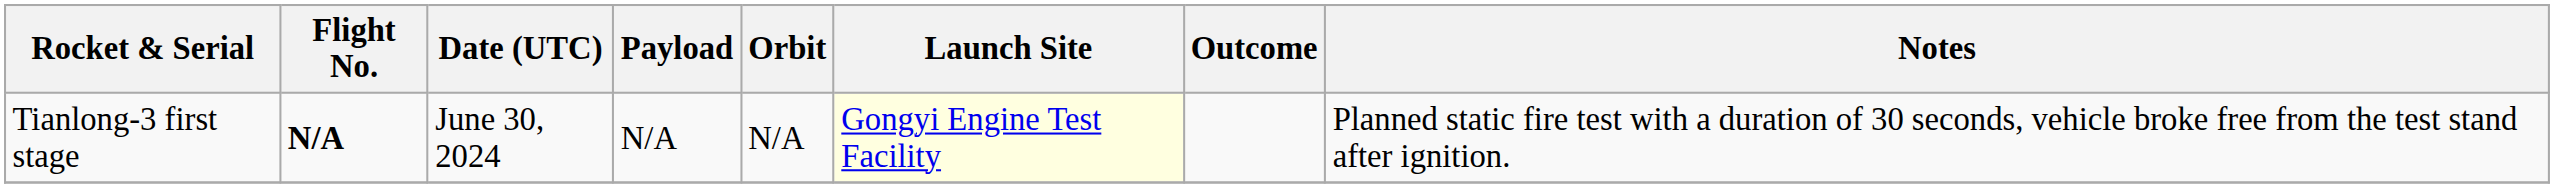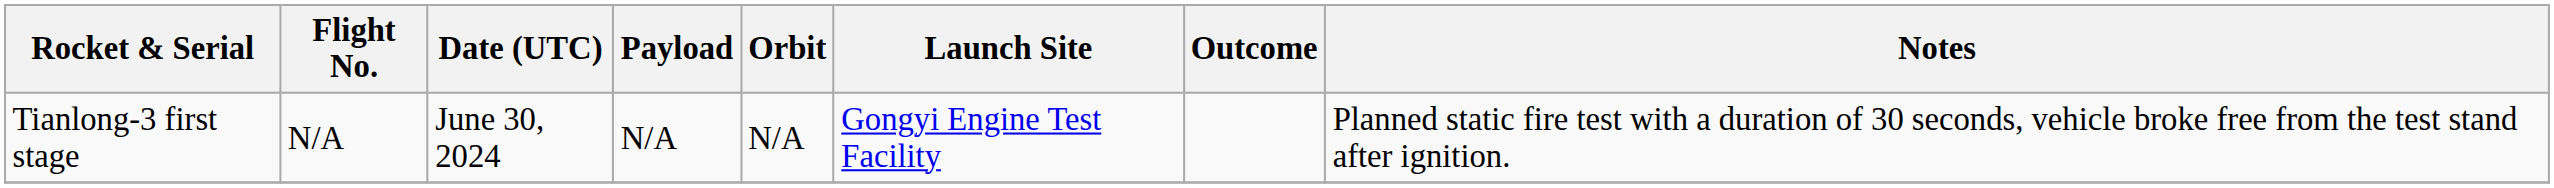Tianlong-3 first stage | Flight No.: bold -> normal
Tianlong-3 first stage | Launch Site: lightyellow background -> no background
